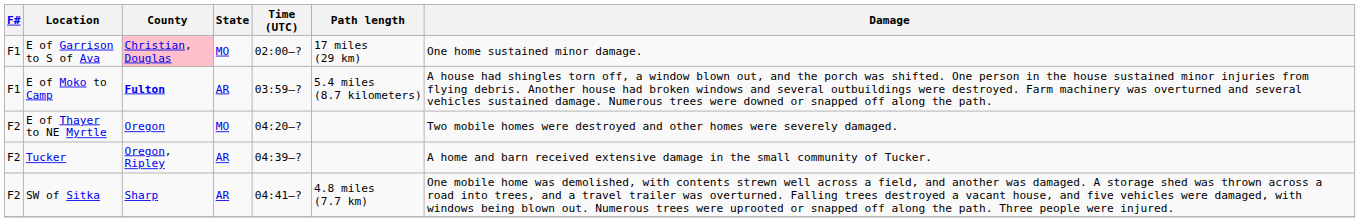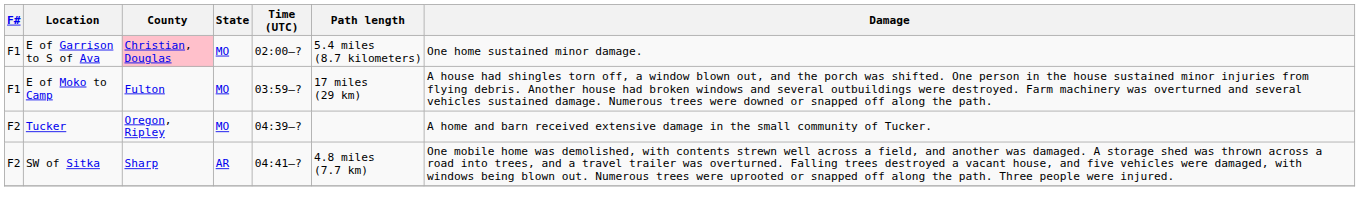E of Garrison to S of Ava | Path length: 17 miles (29 km) -> 5.4 miles (8.7 kilometers)
E of Moko to Camp | County: bold -> normal
E of Moko to Camp | State: AR -> MO
E of Moko to Camp | Path length: 5.4 miles (8.7 kilometers) -> 17 miles (29 km)
- row: F2 | E of Thayer to NE Myrtle | Oregon | MO | 04:20–? | Two mobile homes were destroyed and other homes were severely damaged.
Tucker | State: AR -> MO
